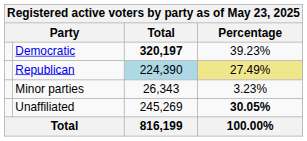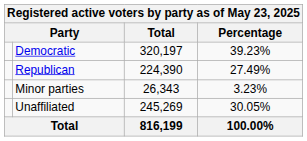Democratic | Total: bold -> normal
Republican | Total: lightblue background -> no background
Republican | Percentage: khaki background -> no background
Unaffiliated | Percentage: bold -> normal
